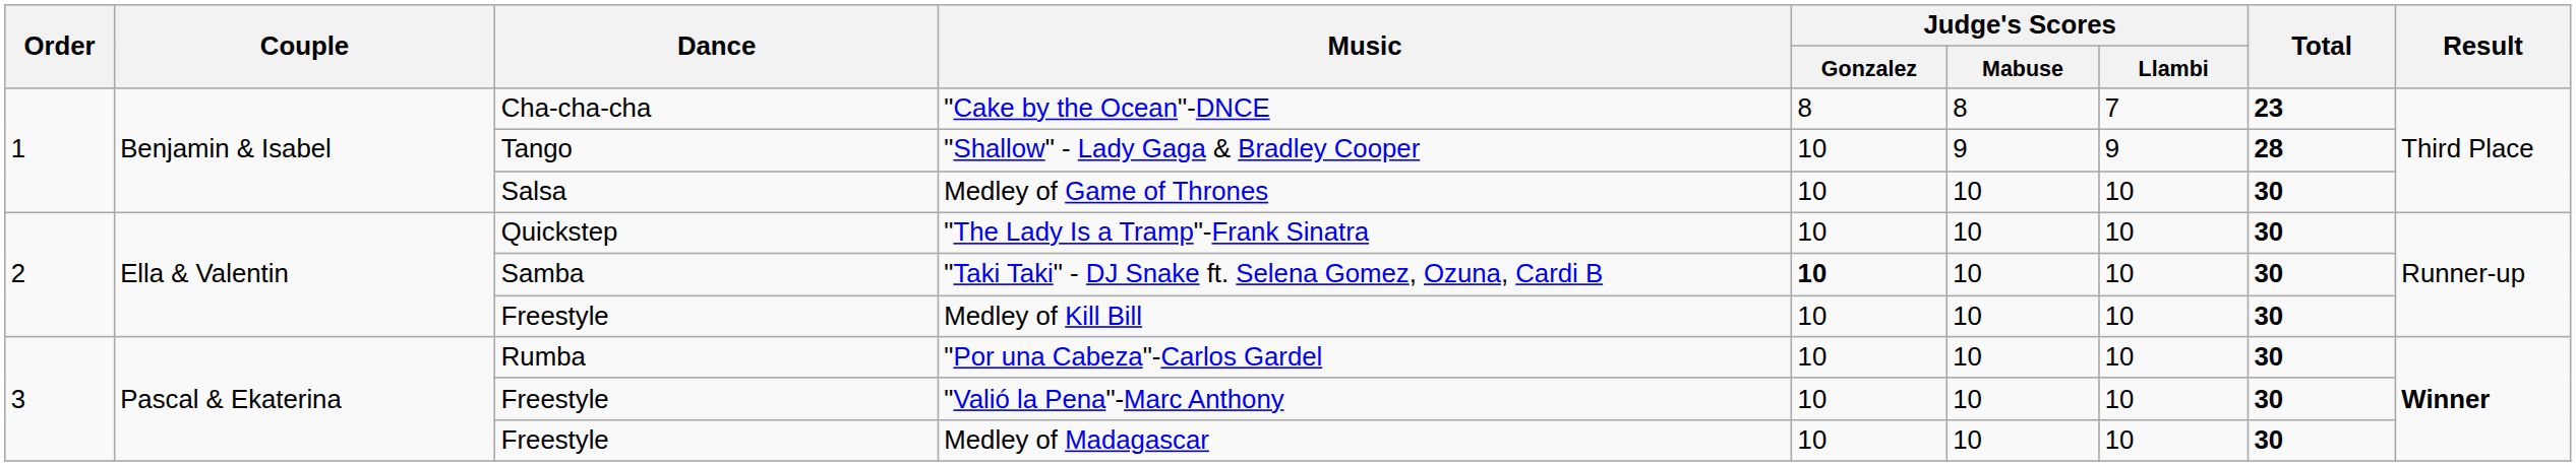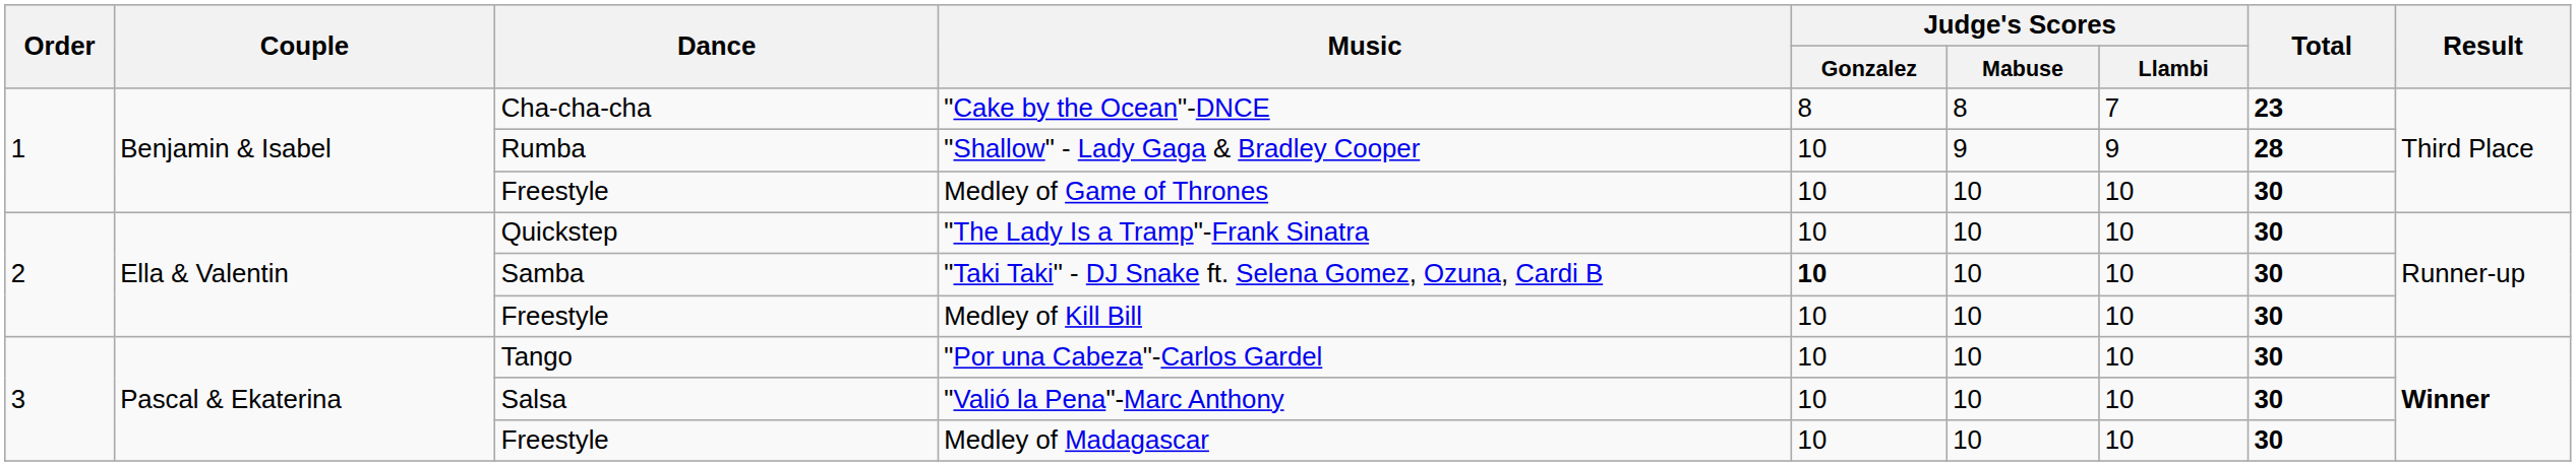"Shallow" - Lady Gaga & Bradley Cooper | Dance: Tango -> Rumba
Medley of Game of Thrones | Dance: Salsa -> Freestyle
"Por una Cabeza"-Carlos Gardel | Dance: Rumba -> Tango
"Valió la Pena"-Marc Anthony | Dance: Freestyle -> Salsa
